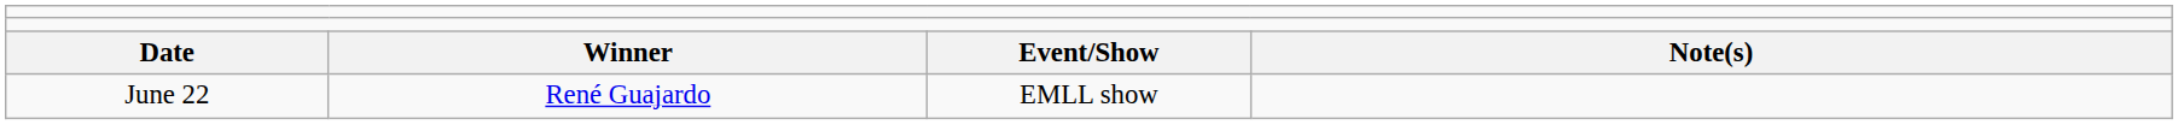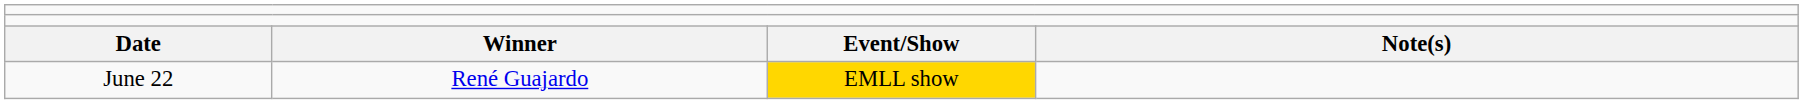June 22 | column 3: no background -> gold background
